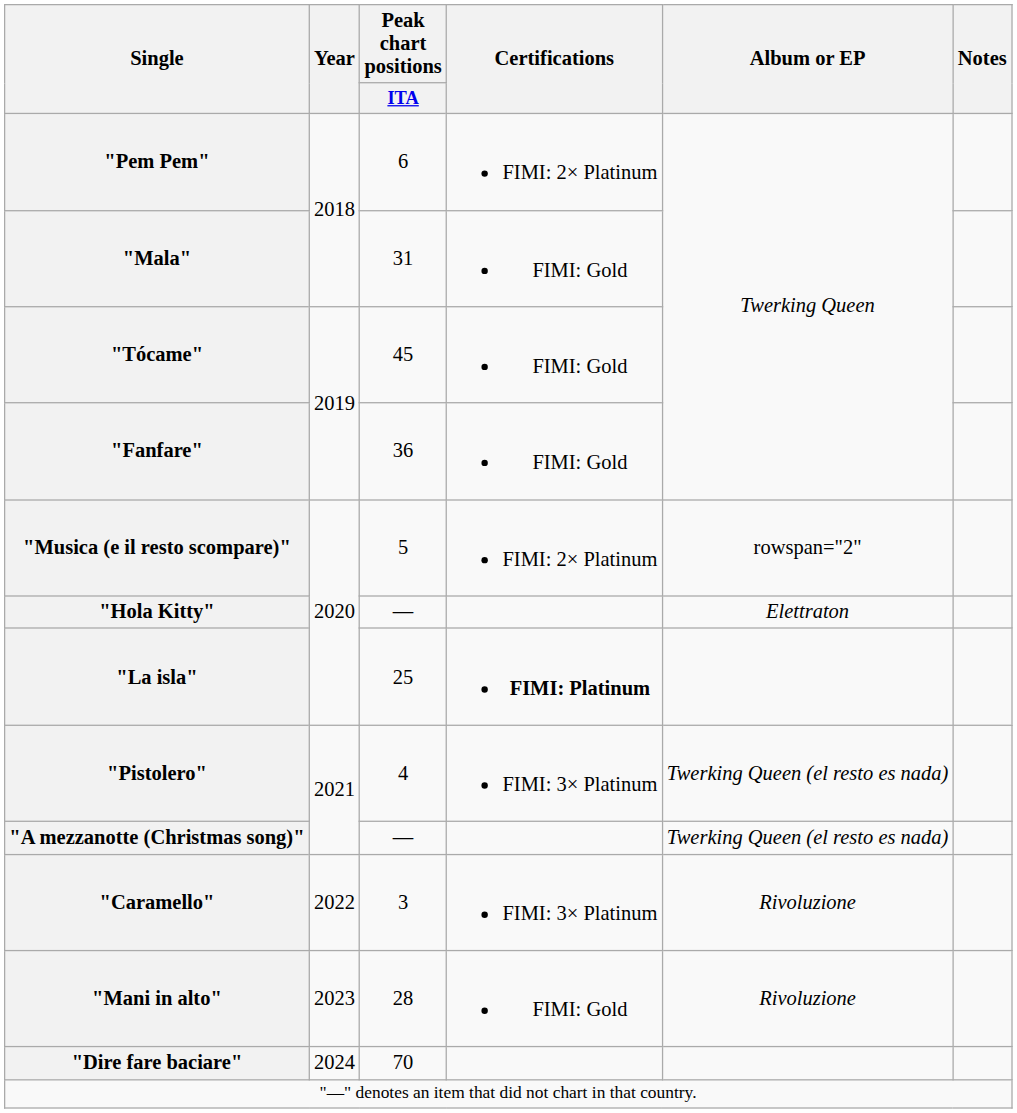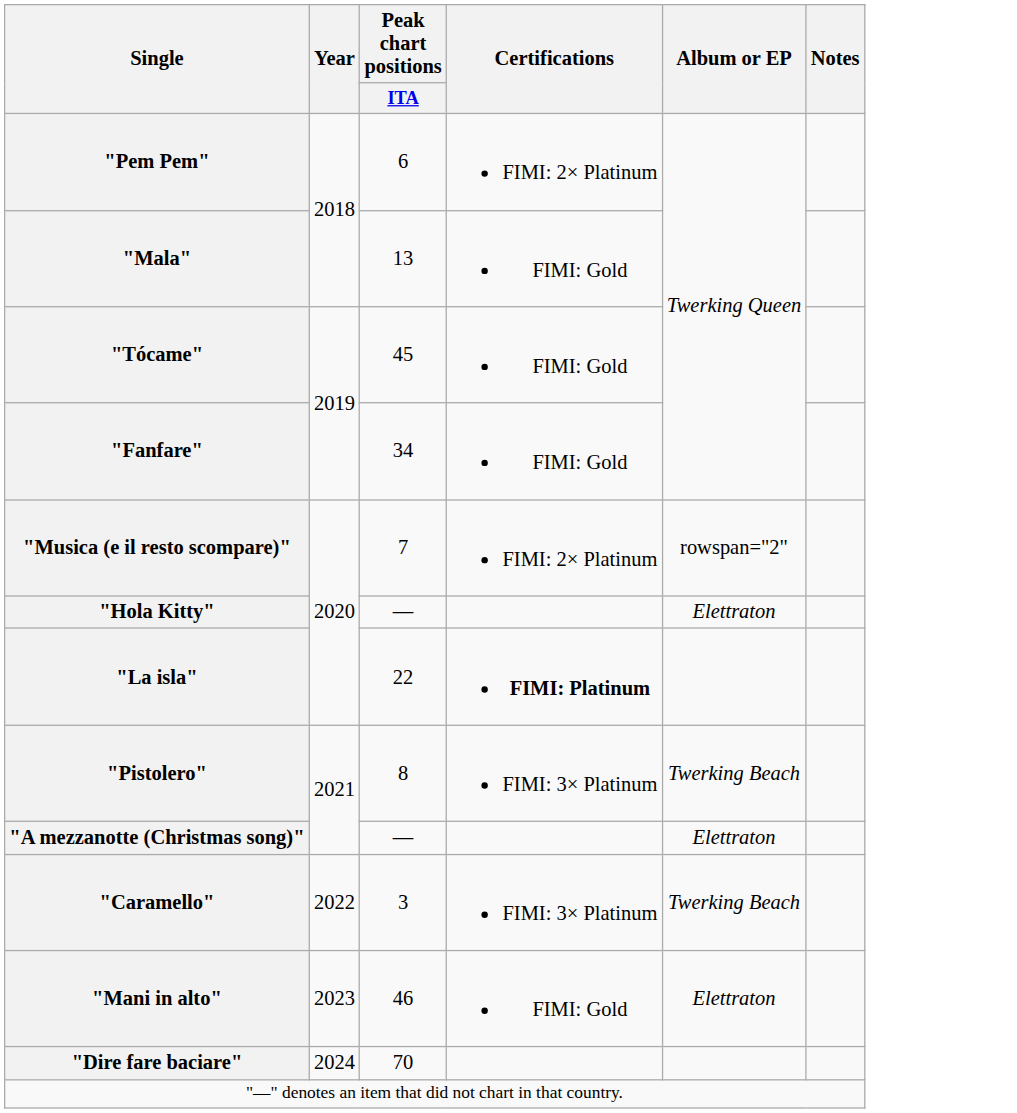"Mala" | Peak chart positions / ITA: 31 -> 13
"Fanfare" | Peak chart positions / ITA: 36 -> 34
"Musica (e il resto scompare)" | Peak chart positions / ITA: 5 -> 7
"La isla" | Peak chart positions / ITA: 25 -> 22
"Pistolero" | Peak chart positions / ITA: 4 -> 8
"Pistolero" | Album or EP: Twerking Queen (el resto es nada) -> Twerking Beach
"A mezzanotte (Christmas song)" | Album or EP: Twerking Queen (el resto es nada) -> Elettraton
"Caramello" | Album or EP: Rivoluzione -> Twerking Beach
"Mani in alto" | Peak chart positions / ITA: 28 -> 46
"Mani in alto" | Album or EP: Rivoluzione -> Elettraton
